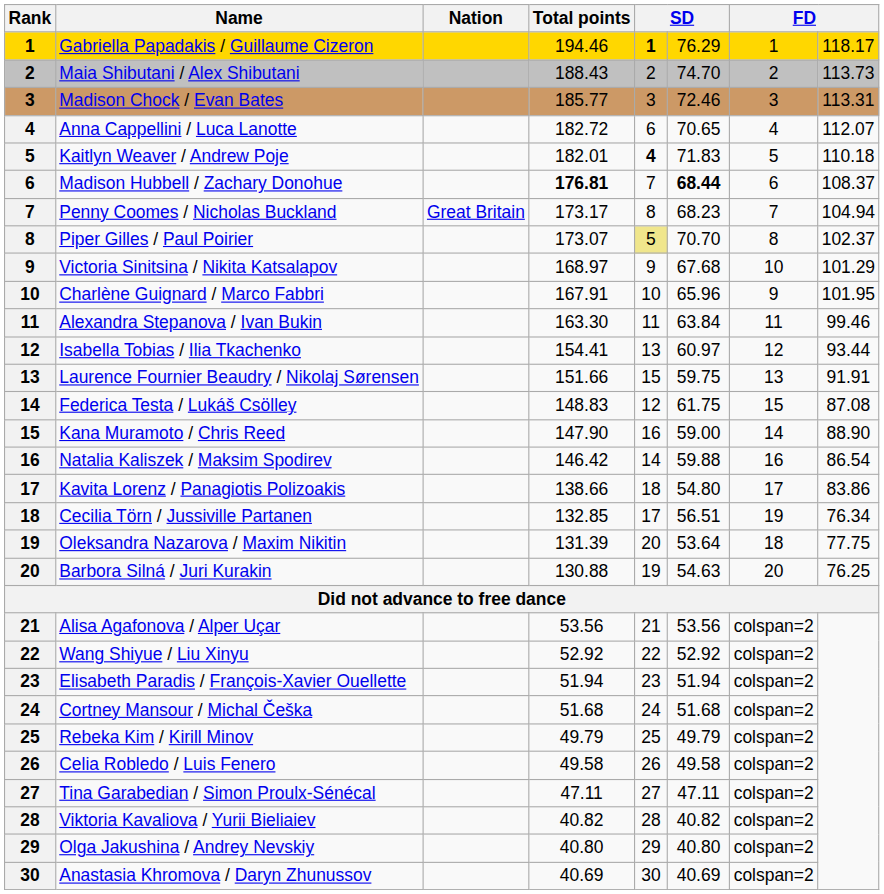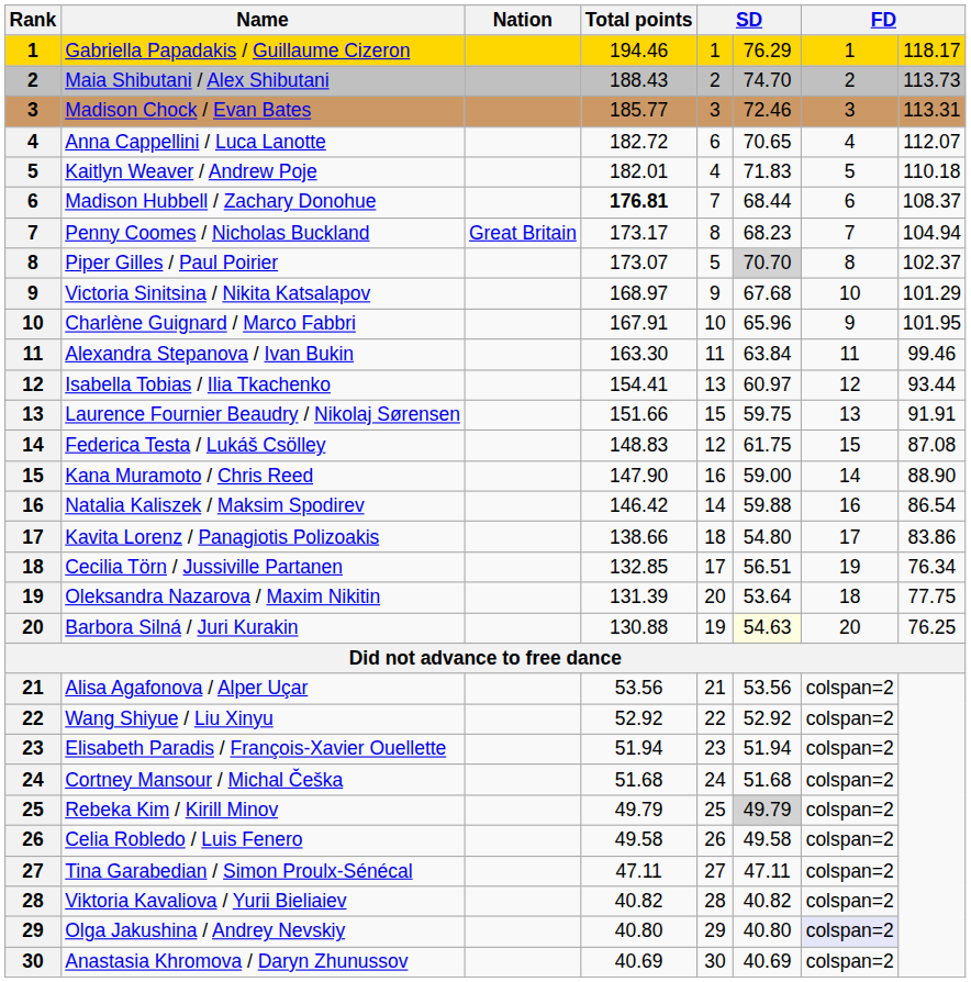Gabriella Papadakis / Guillaume Cizeron | column 5: bold -> normal
Kaitlyn Weaver / Andrew Poje | column 5: bold -> normal
Madison Hubbell / Zachary Donohue | column 6: bold -> normal
Piper Gilles / Paul Poirier | column 5: khaki background -> no background
Piper Gilles / Paul Poirier | column 6: no background -> lightgrey background
Barbora Silná / Juri Kurakin | column 6: no background -> lightyellow background
Rebeka Kim / Kirill Minov | column 6: no background -> lightgrey background
Olga Jakushina / Andrey Nevskiy | column 7: no background -> lavender background
